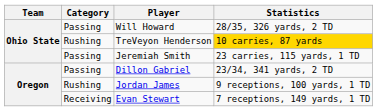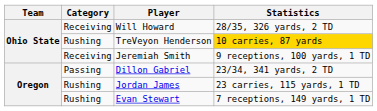Will Howard | Category: Passing -> Receiving
Jeremiah Smith | Category: Passing -> Receiving
Jeremiah Smith | Statistics: 23 carries, 115 yards, 1 TD -> 9 receptions, 100 yards, 1 TD
Jordan James | Statistics: 9 receptions, 100 yards, 1 TD -> 23 carries, 115 yards, 1 TD
Evan Stewart | Category: Receiving -> Rushing
